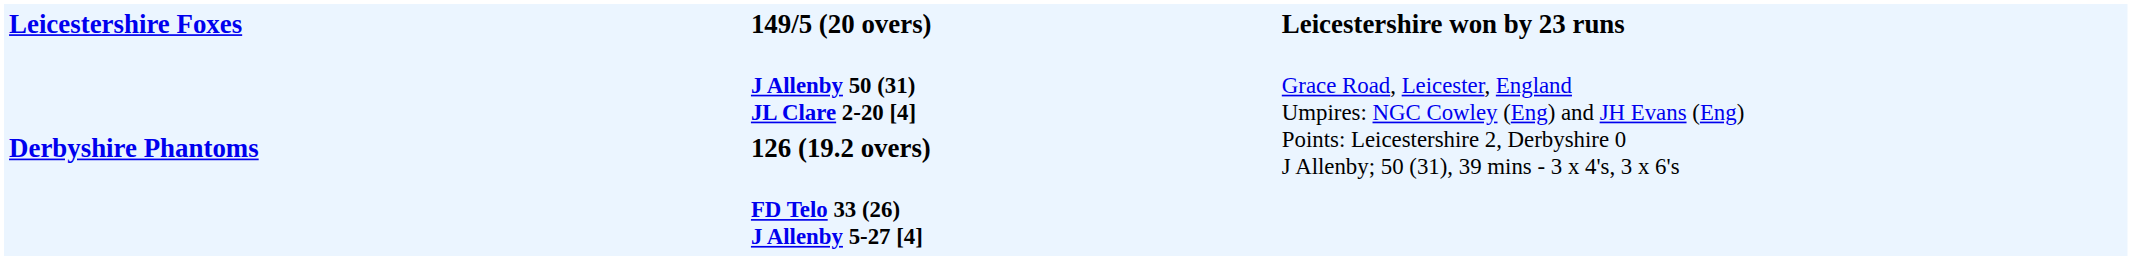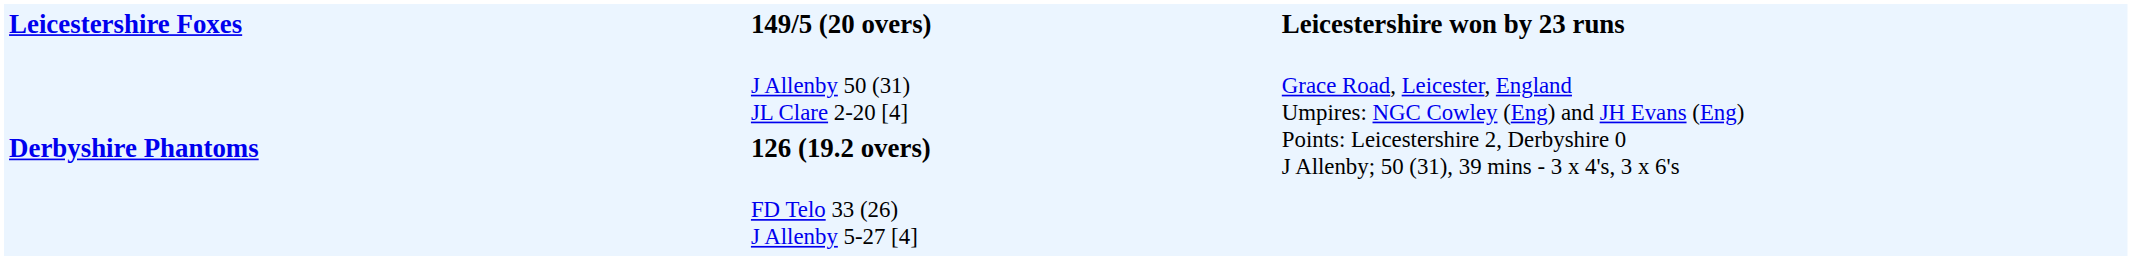J Allenby 50 (31) JL Clare 2-20 [4] | 149/5 (20 overs): bold -> normal
FD Telo 33 (26) J Allenby 5-27 [4] | 149/5 (20 overs): bold -> normal
